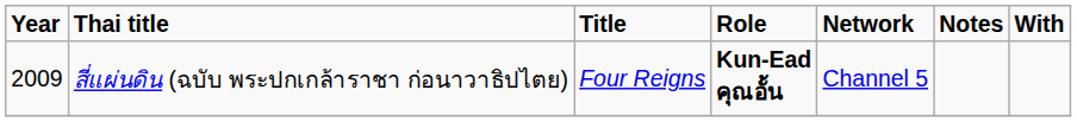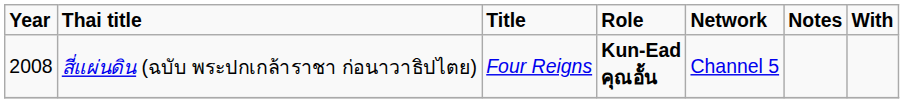สี่แผ่นดิน (ฉบับ พระปกเกล้าราชา ก่อนาวาธิปไตย) | Year: 2009 -> 2008
